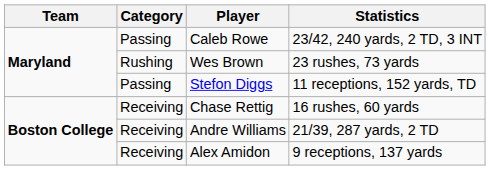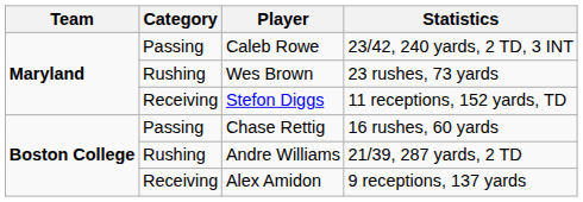Stefon Diggs | Category: Passing -> Receiving
Chase Rettig | Category: Receiving -> Passing
Andre Williams | Category: Receiving -> Rushing
